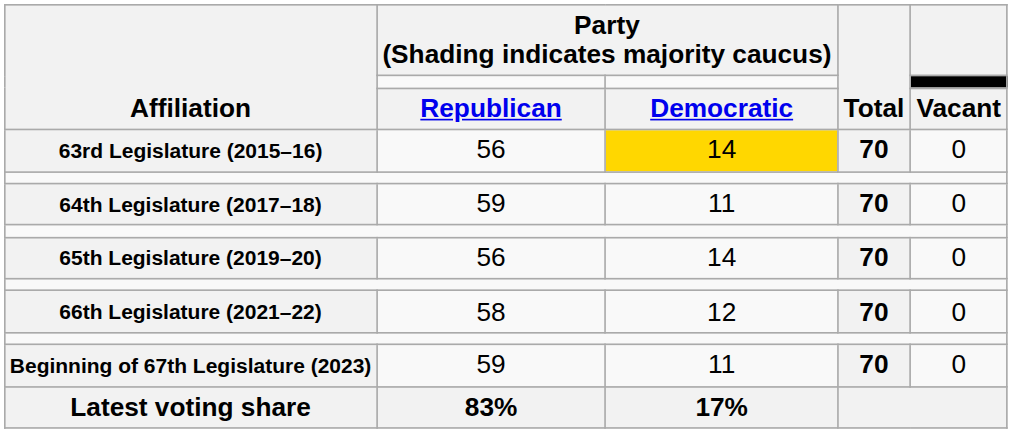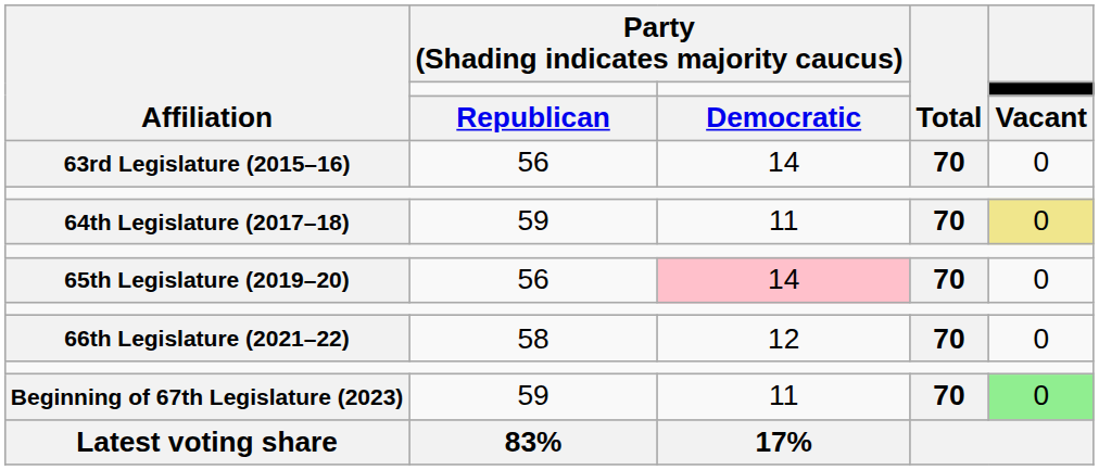63rd Legislature (2015–16) | column 3: gold background -> no background
64th Legislature (2017–18) | column 5: no background -> khaki background
65th Legislature (2019–20) | column 3: no background -> pink background
Beginning of 67th Legislature (2023) | column 5: no background -> lightgreen background
